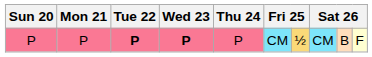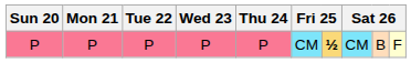row 2 | Tue 22: bold -> normal
row 2 | Wed 23: bold -> normal
row 2 | column 7: normal -> bold
